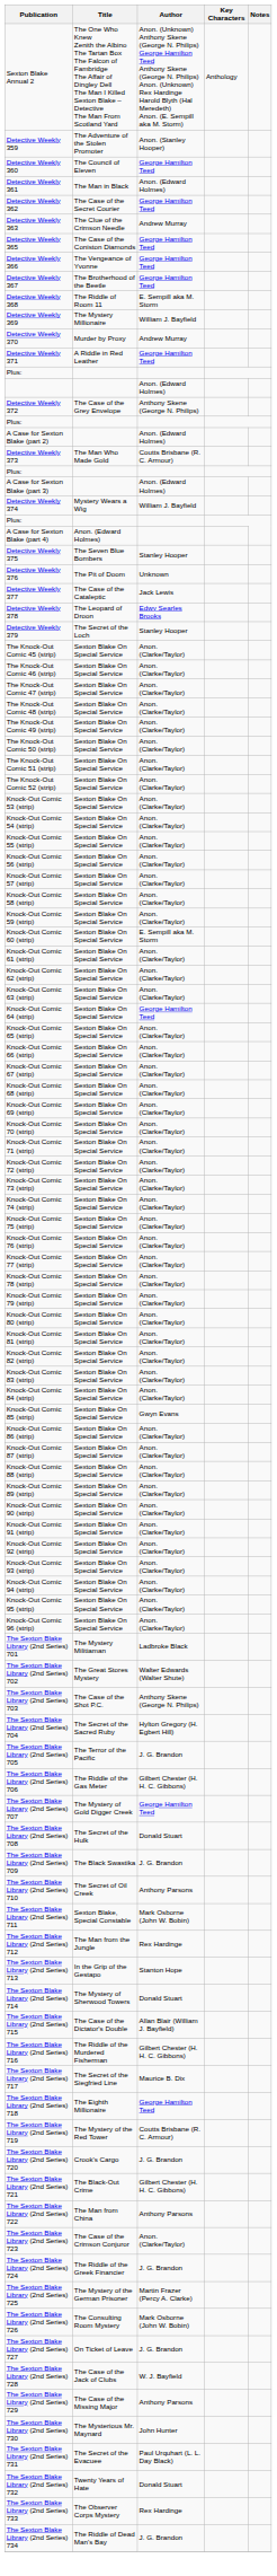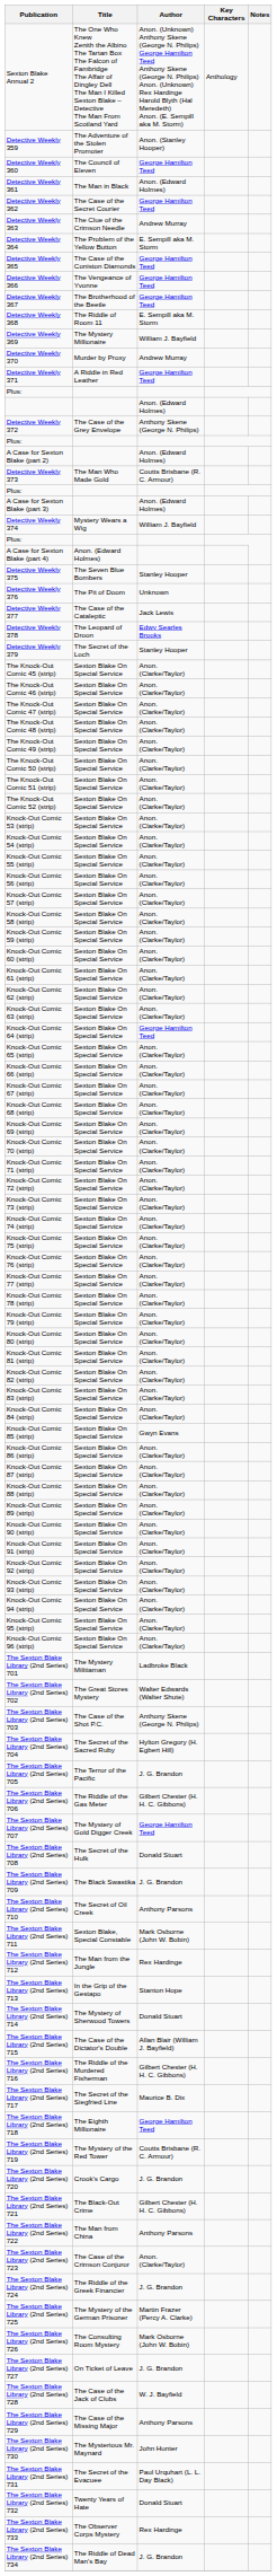+ row: Detective Weekly 364 | The Problem of the Yellow Button | E. Sempill aka M. Storm
Knock-Out Comic 60 (strip) | Author: E. Sempill aka M. Storm -> Anon. (Clarke/Taylor)
